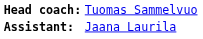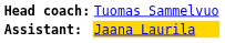Assistant: | column 2: no background -> gold background
